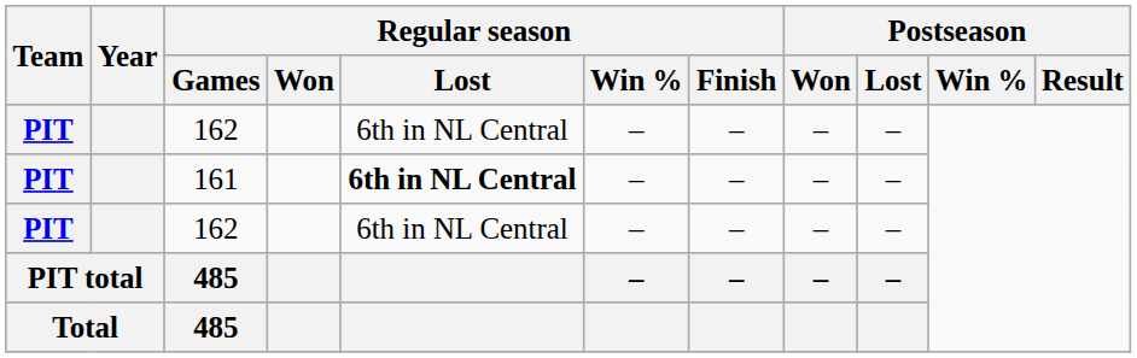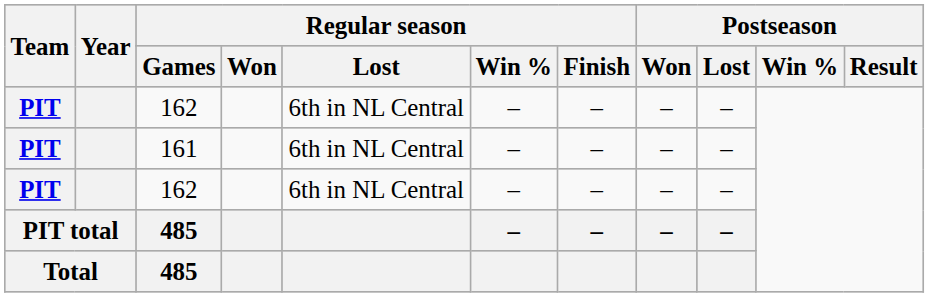161 | Regular season / Lost: bold -> normal
